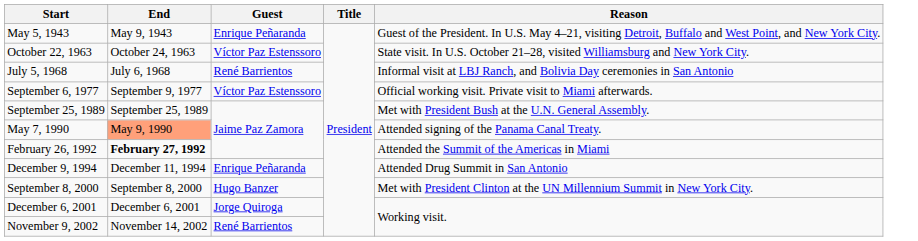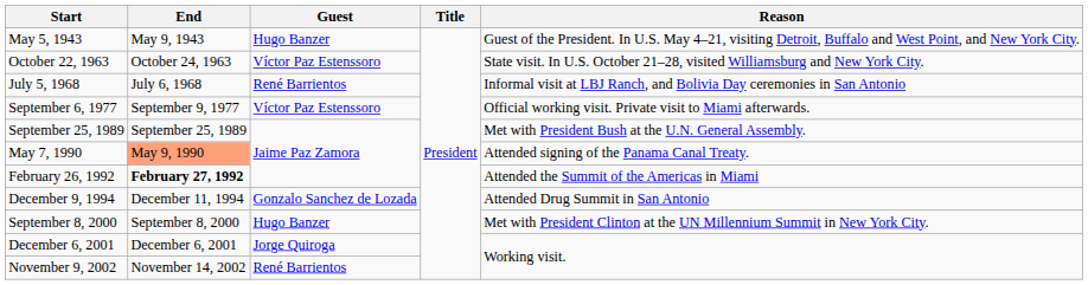May 5, 1943 | Guest: Enrique Peñaranda -> Hugo Banzer
December 9, 1994 | Guest: Enrique Peñaranda -> Gonzalo Sanchez de Lozada
